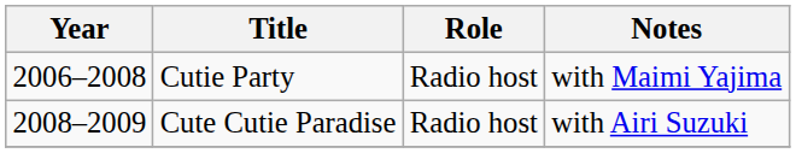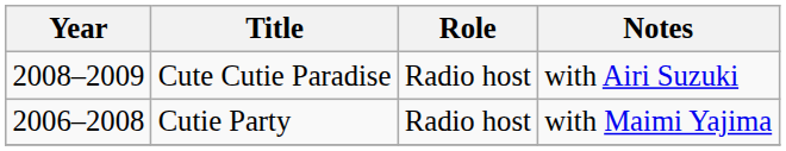rows swapped: Cutie Party <-> Cute Cutie Paradise
